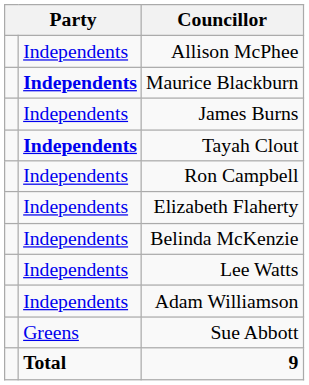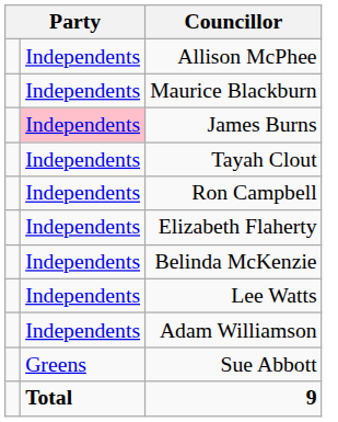Maurice Blackburn | column 2: bold -> normal
James Burns | column 2: no background -> pink background
Tayah Clout | column 2: bold -> normal
